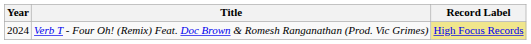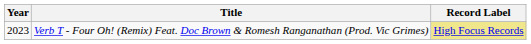row 2 | Year: 2024 -> 2023
